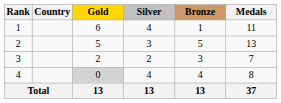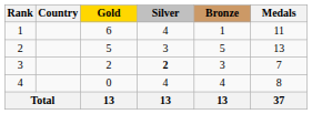row 4 | Silver: normal -> bold
row 5 | Gold: lightgrey background -> no background
